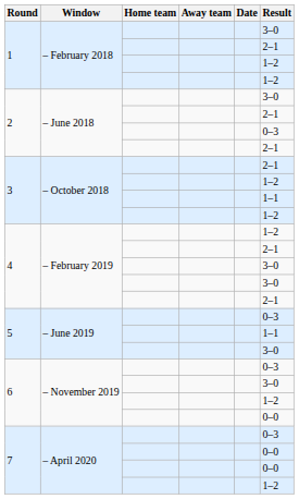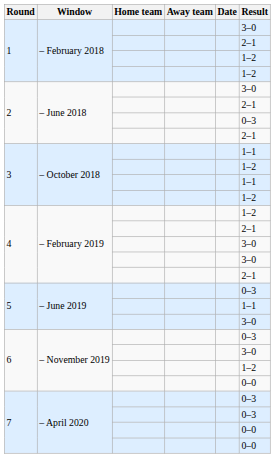row 10 | Result: 2–1 -> 1–1
row 27 | Result: 0–0 -> 0–3
row 29 | Result: 1–2 -> 0–0
